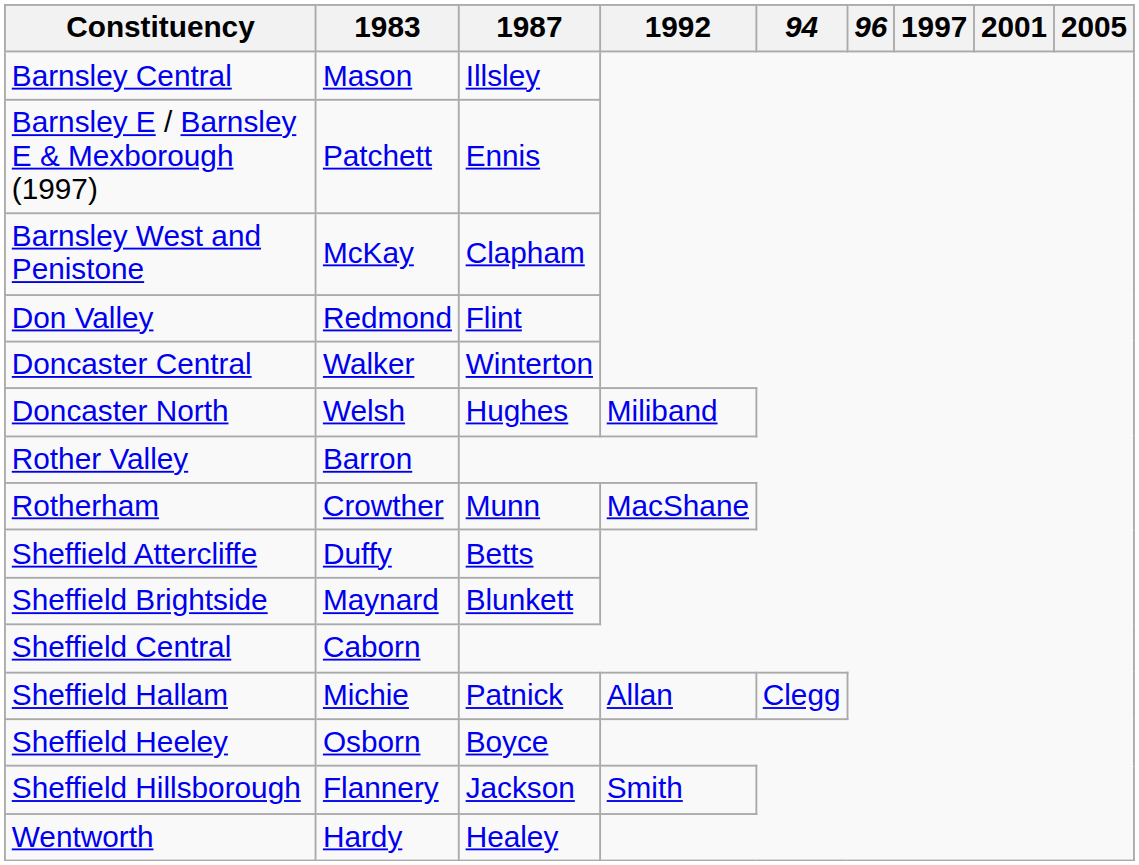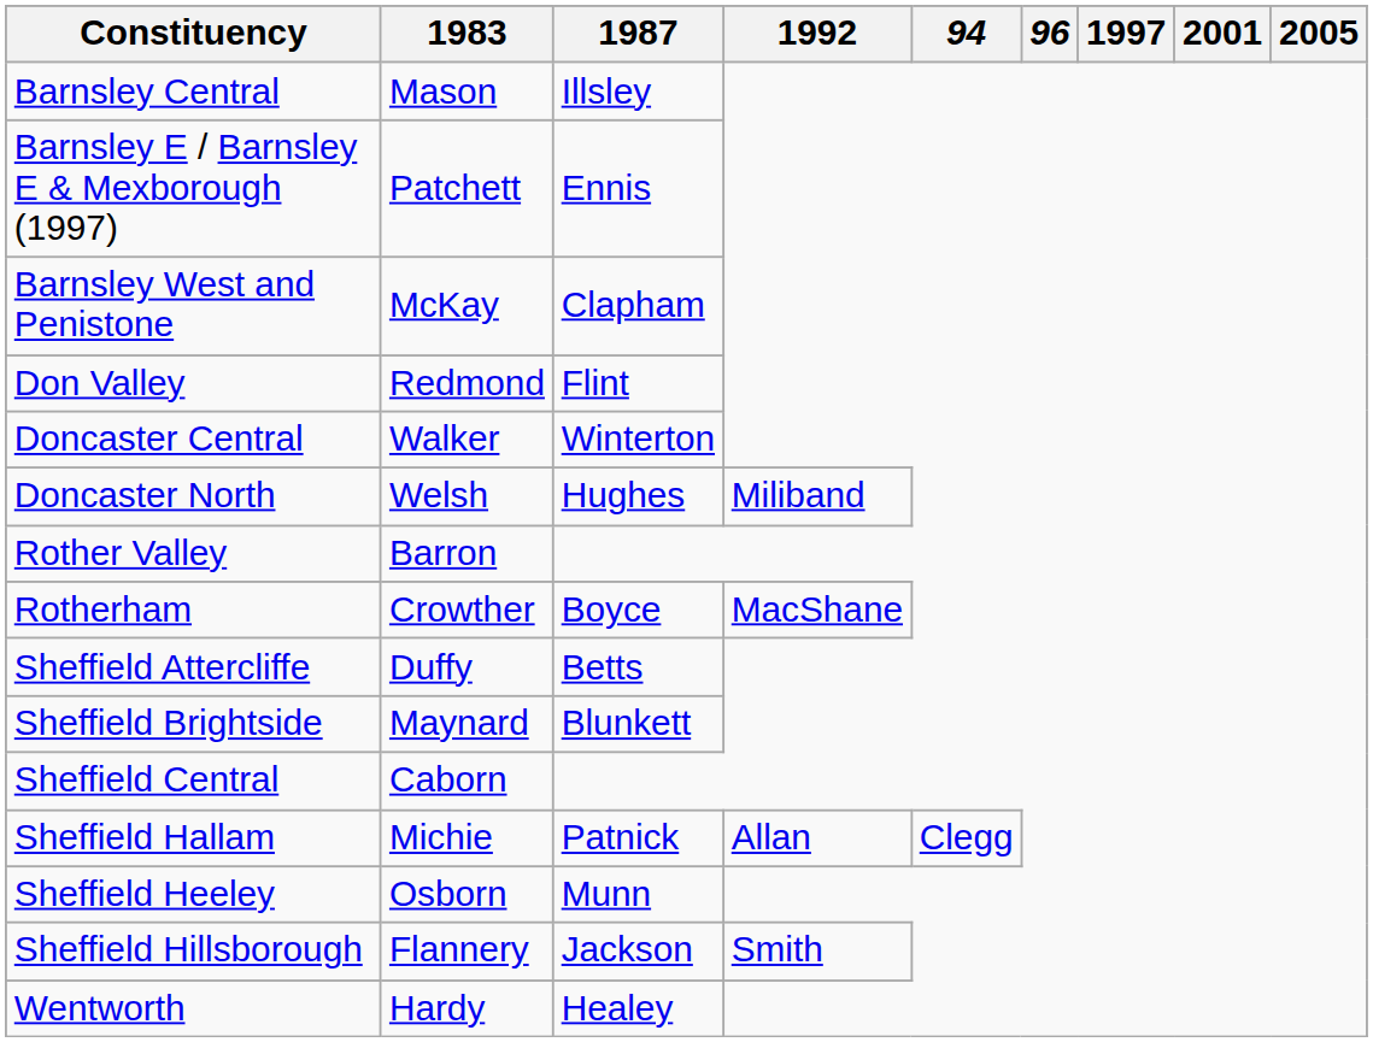Rotherham | 1987: Munn -> Boyce
Sheffield Heeley | 1987: Boyce -> Munn
